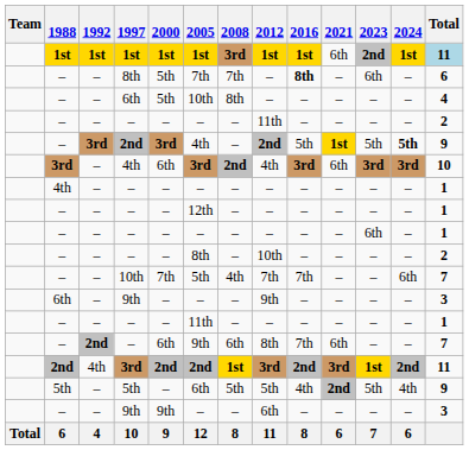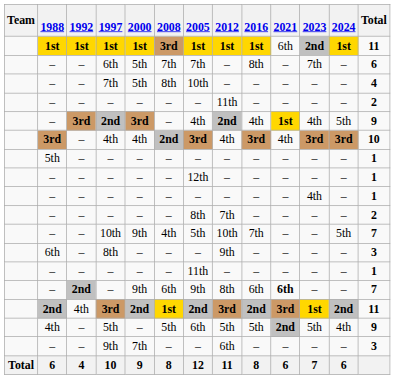columns swapped: 2005 <-> 2008
row 2 | Total: lightblue background -> no background
row 3 | 1997: 8th -> 6th
row 3 | 2016: bold -> normal
row 3 | 2023: 6th -> 7th
row 4 | 1997: 6th -> 7th
row 6 | 2016: 5th -> 4th
row 6 | 2023: 5th -> 4th
row 6 | 2024: bold -> normal
row 7 | 2000: 6th -> 4th
row 7 | 2021: 6th -> 4th
row 8 | 1988: 4th -> 5th
row 10 | 2023: 6th -> 4th
row 11 | 2012: 10th -> 7th
row 12 | 2000: 7th -> 9th
row 12 | 2012: 7th -> 10th
row 12 | 2024: 6th -> 5th
row 13 | 1997: 9th -> 8th
row 15 | 2000: 6th -> 9th
row 15 | 2016: 7th -> 6th
row 15 | 2021: normal -> bold
row 17 | 1988: 5th -> 4th
row 17 | 2016: 4th -> 5th
row 18 | 2000: 9th -> 7th
